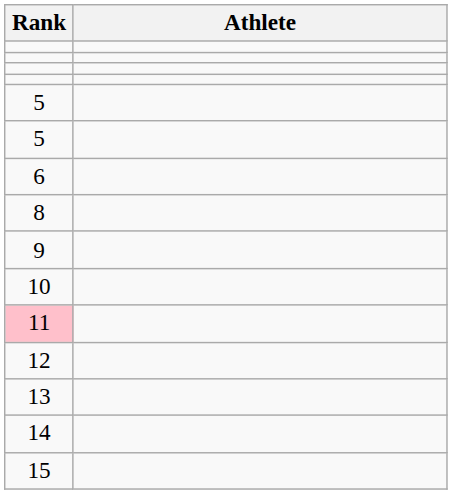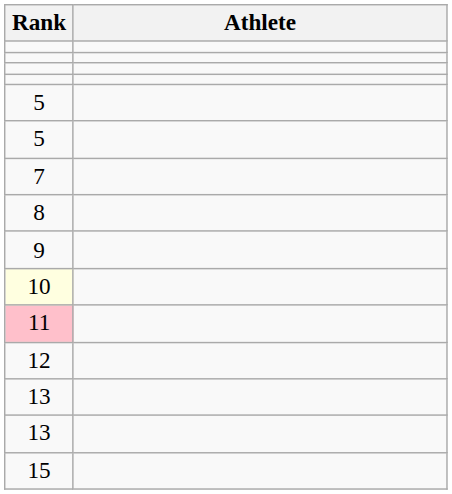row 8 | Rank: 6 -> 7
row 11 | Rank: no background -> lightyellow background
row 15 | Rank: 14 -> 13
